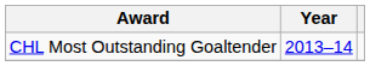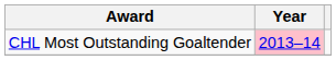CHL Most Outstanding Goaltender | Year: no background -> pink background
